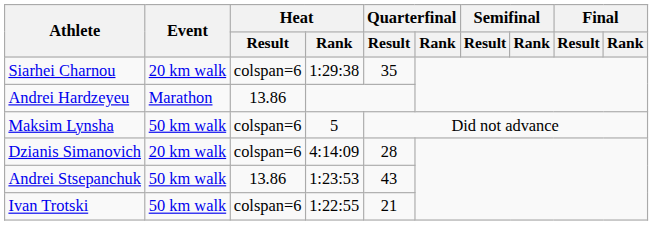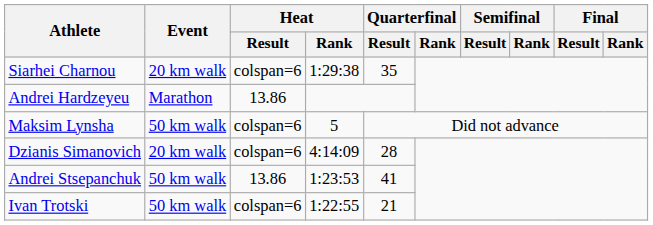Andrei Stsepanchuk | Quarterfinal / Result: 43 -> 41
